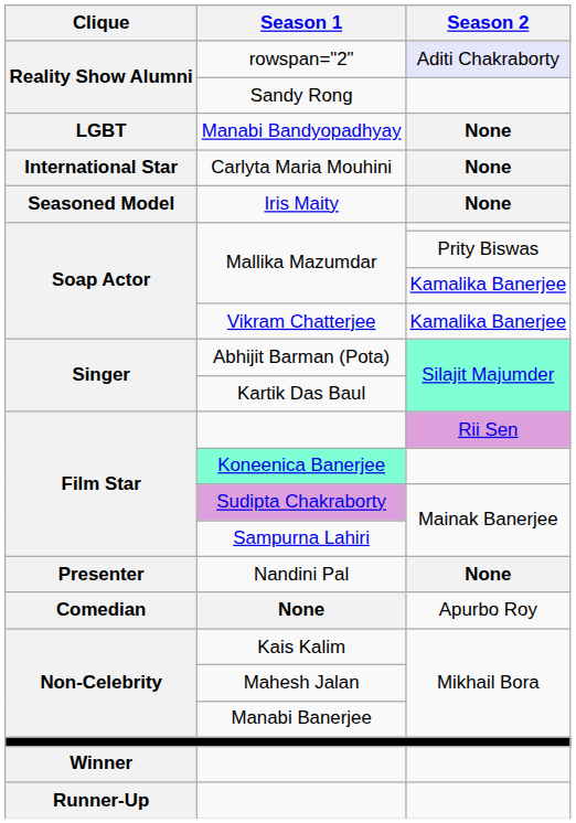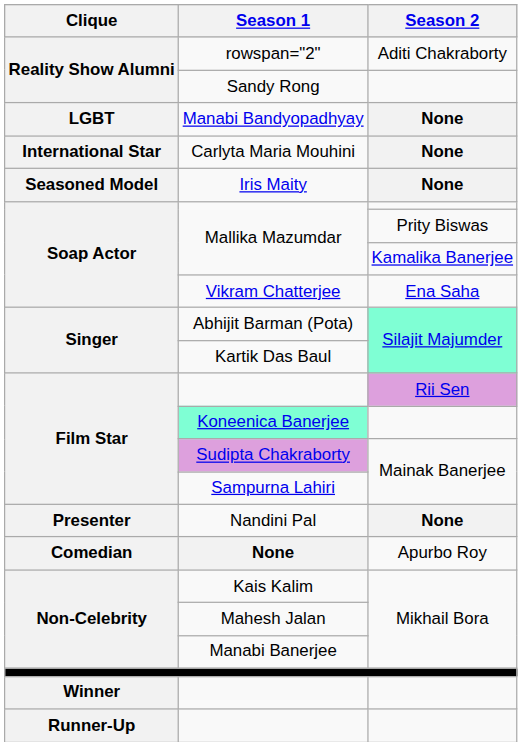rowspan="2" | Season 2: lavender background -> no background
Vikram Chatterjee | Season 2: Kamalika Banerjee -> Ena Saha
